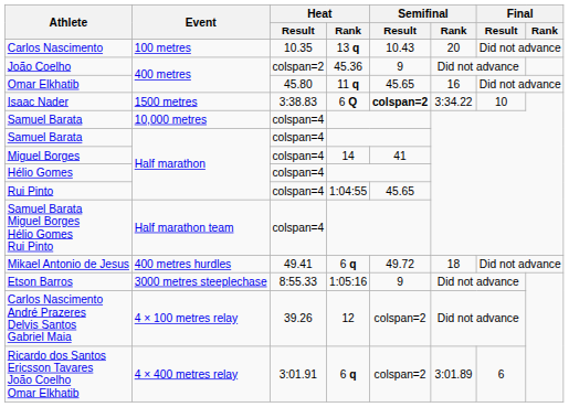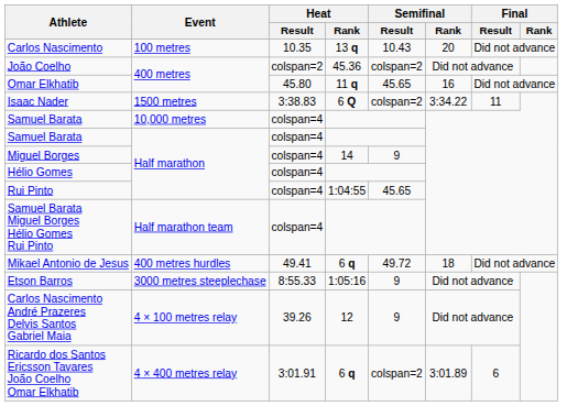João Coelho | Semifinal / Result: 9 -> colspan=2
Isaac Nader | Semifinal / Result: bold -> normal
Isaac Nader | Final / Result: 10 -> 11
Miguel Borges | Semifinal / Result: 41 -> 9
Carlos Nascimento André Prazeres Delvis Santos Gabriel Maia | Semifinal / Result: colspan=2 -> 9
